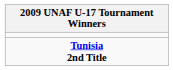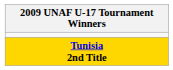row 3 | column 1: no background -> gold background
